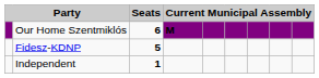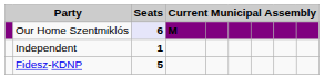Our Home Szentmiklós | Seats: no background -> lavender background
rows swapped: Fidesz-KDNP <-> Independent
